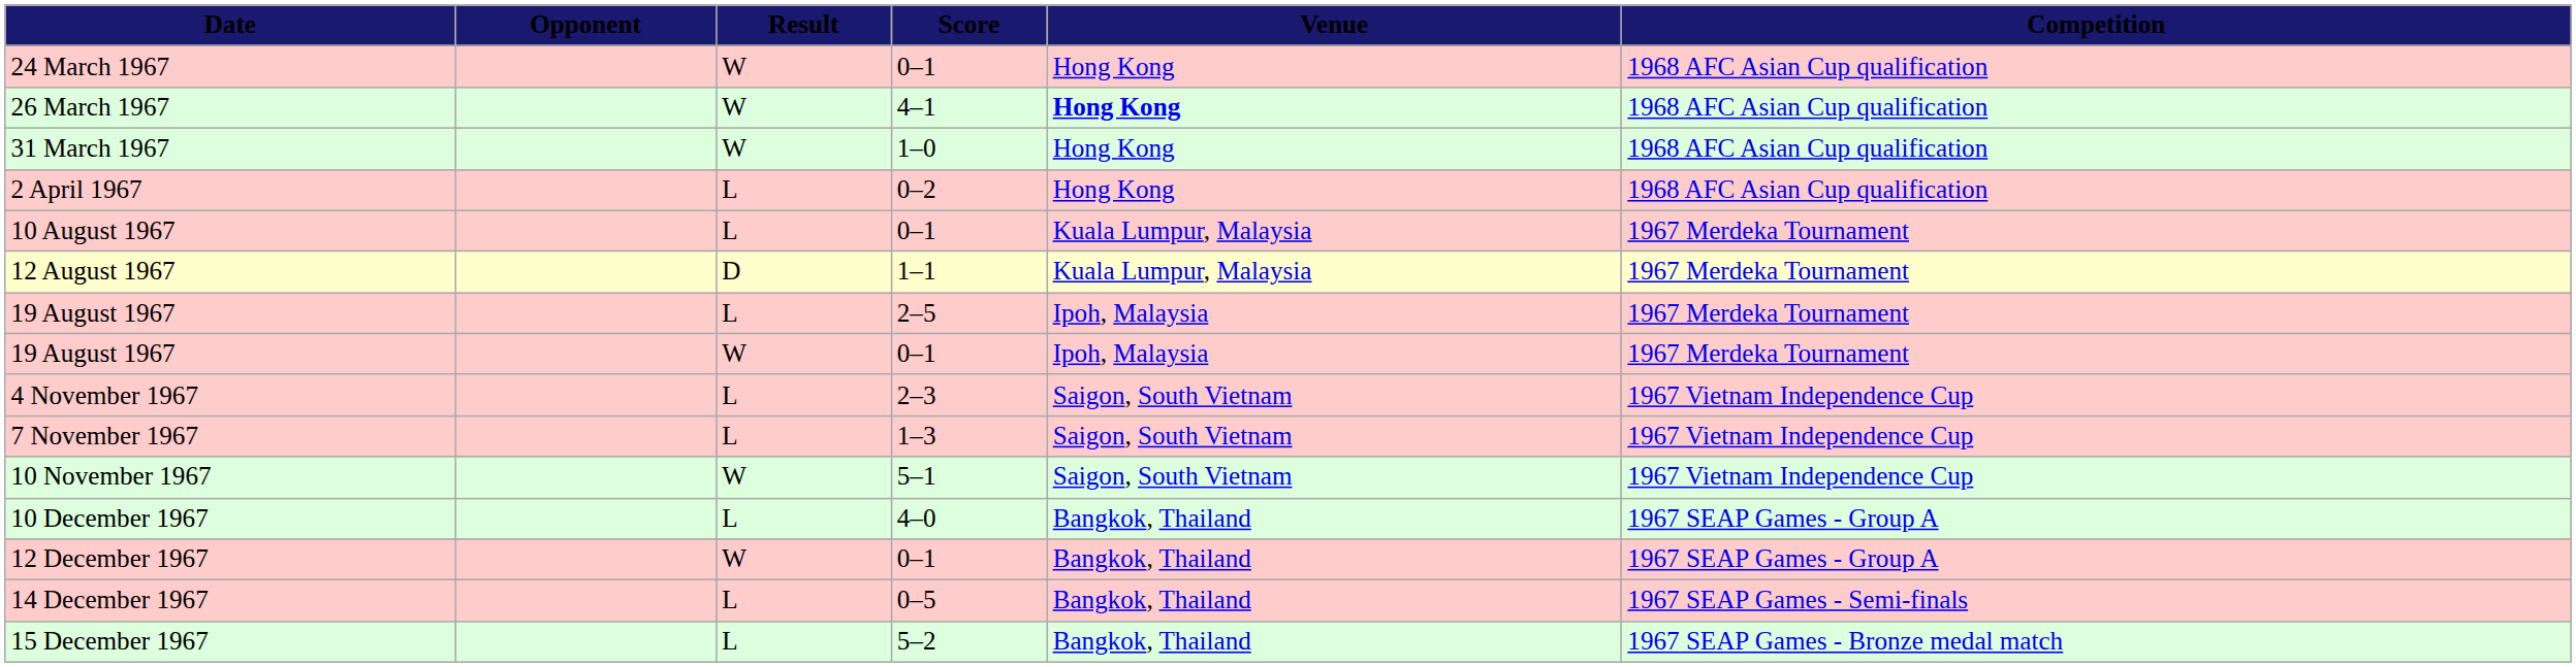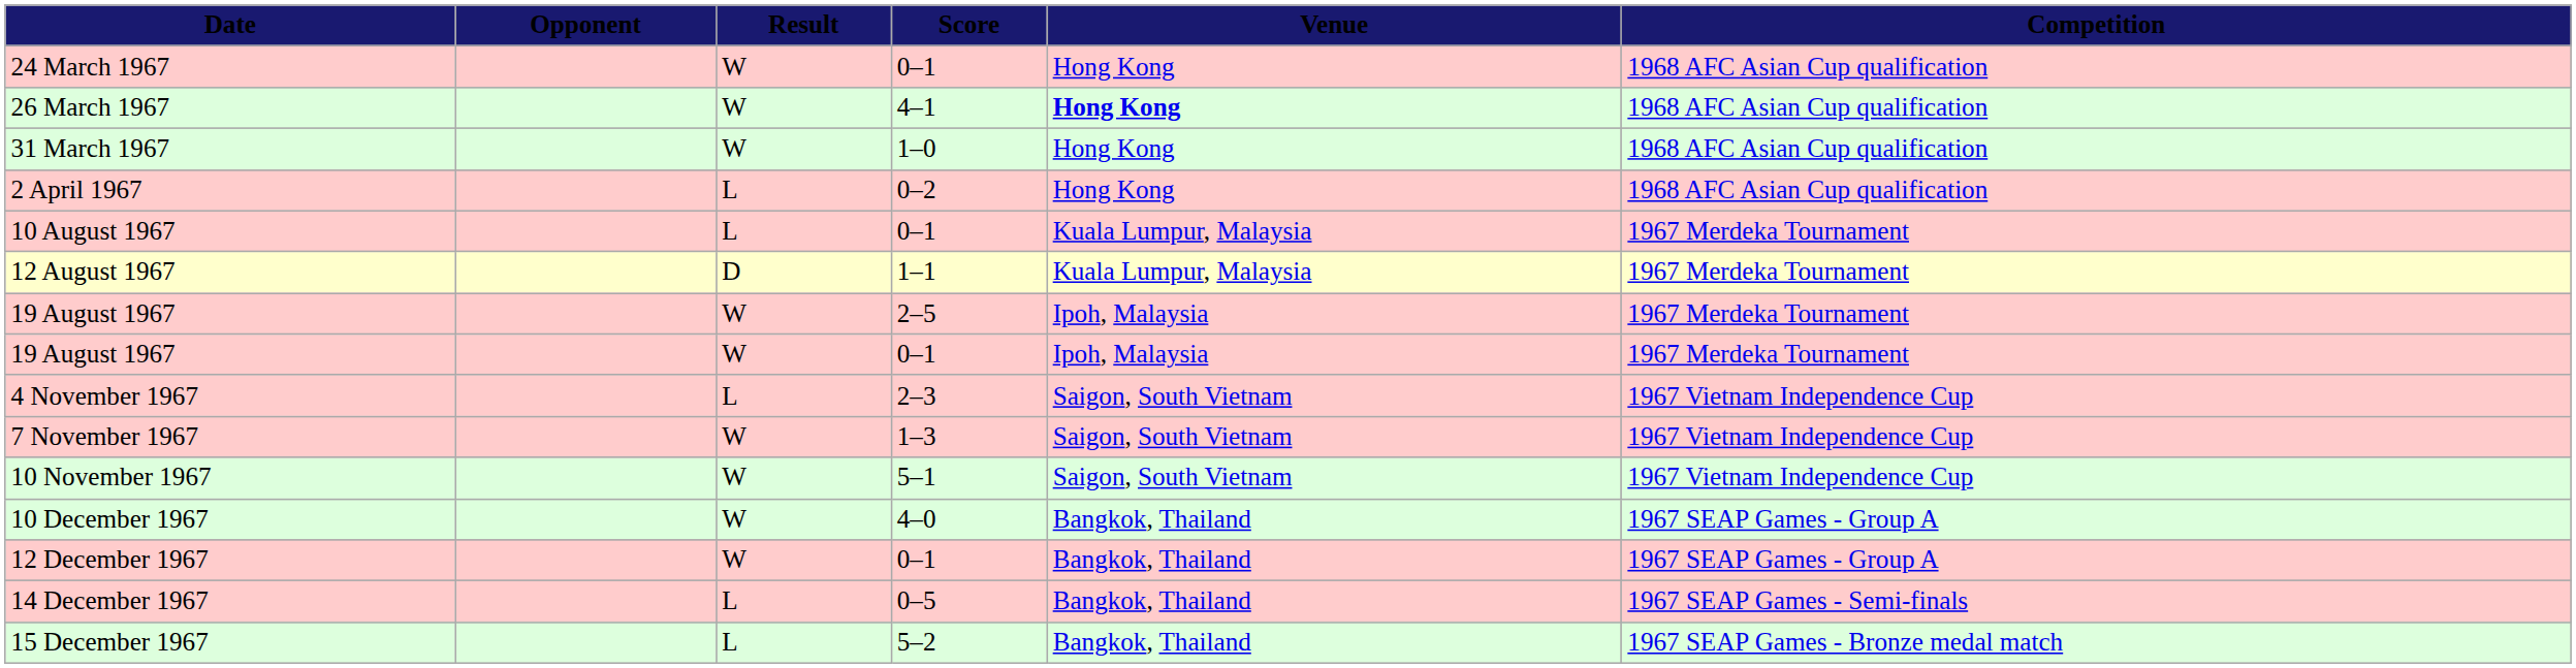19 August 1967 / 2–5 | Result: L -> W
7 November 1967 | Result: L -> W
10 December 1967 | Result: L -> W
